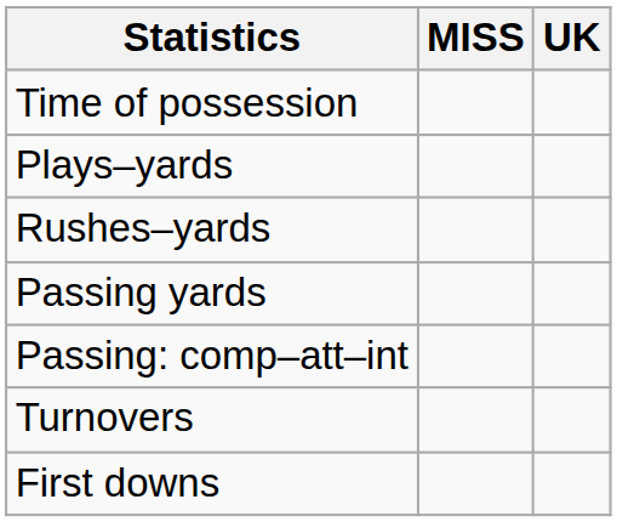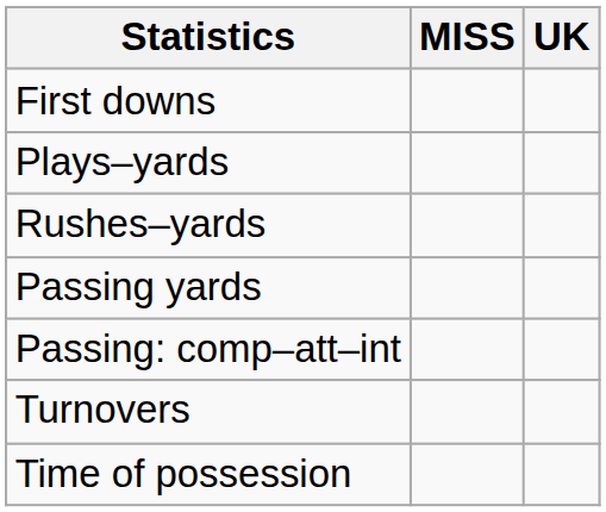rows swapped: First downs <-> Time of possession
